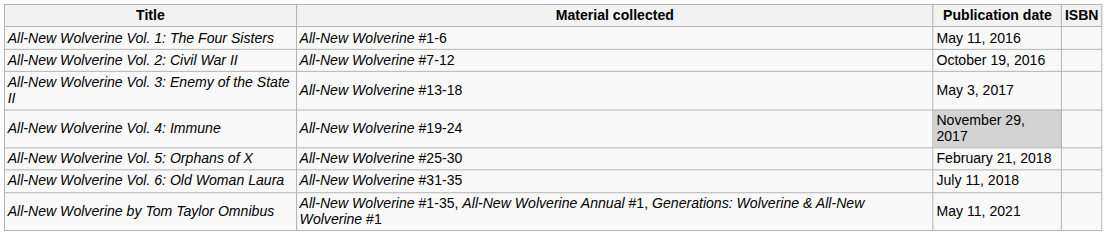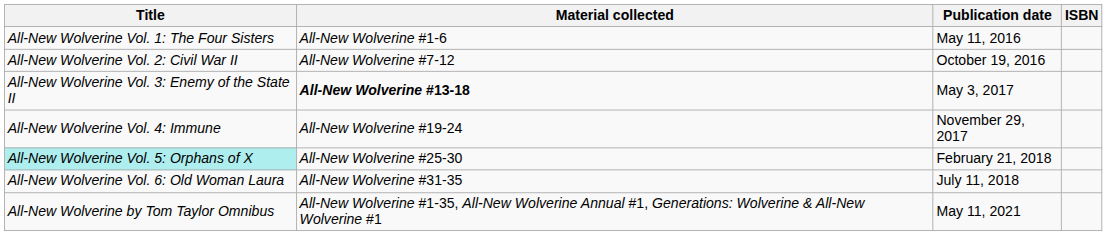row 4 | Material collected: normal -> bold
row 5 | Publication date: lightgrey background -> no background
row 6 | Title: no background -> paleturquoise background
